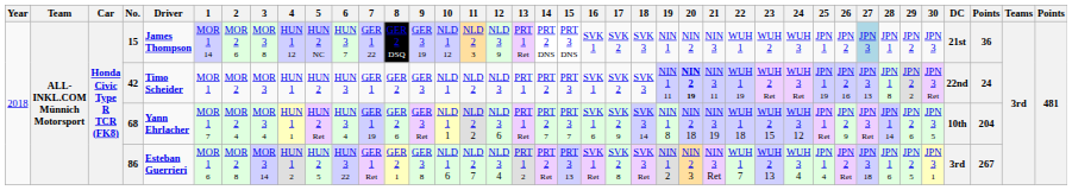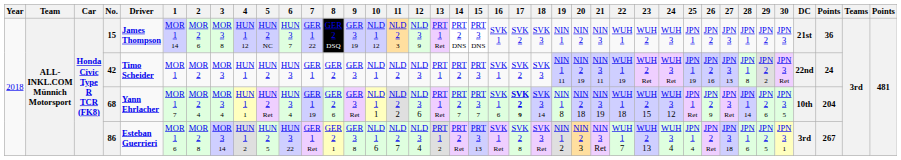row 2 | 27: lightblue background -> no background
row 3 | 20: bold -> normal
row 4 | 17: normal -> bold
